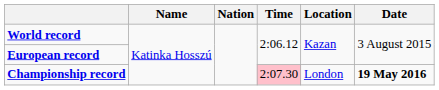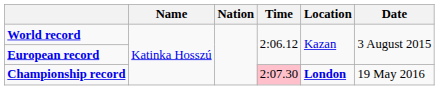Championship record | Location: normal -> bold
Championship record | Date: bold -> normal
